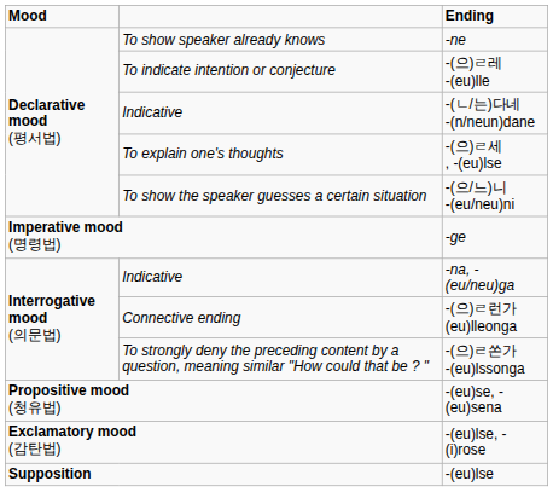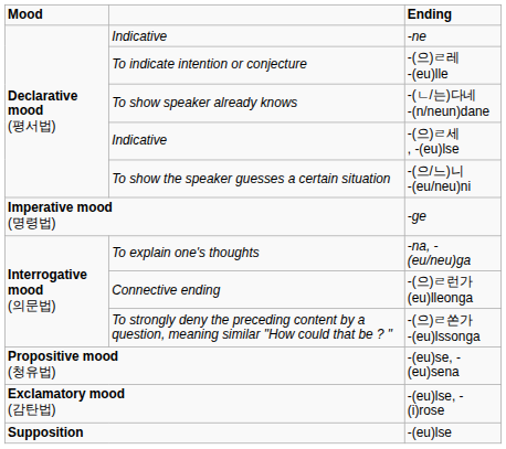-ne | column 2: To show speaker already knows -> Indicative
-(ㄴ/는)다네 -(n/neun)dane | column 2: Indicative -> To show speaker already knows
-(으)ㄹ세 , -(eu)lse | column 2: To explain one's thoughts -> Indicative
-na, -(eu/neu)ga | column 2: Indicative -> To explain one's thoughts
